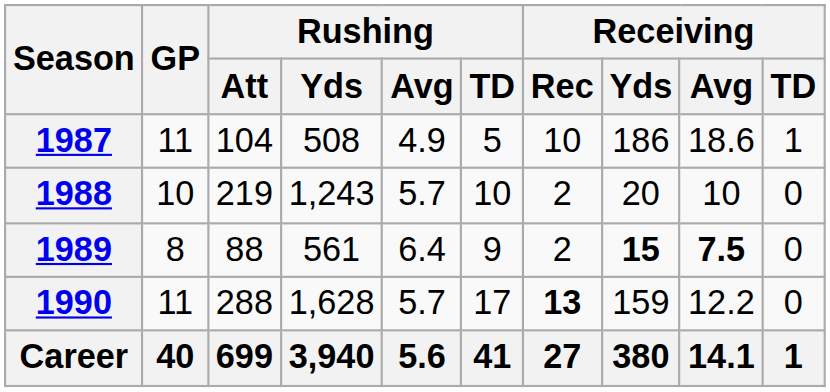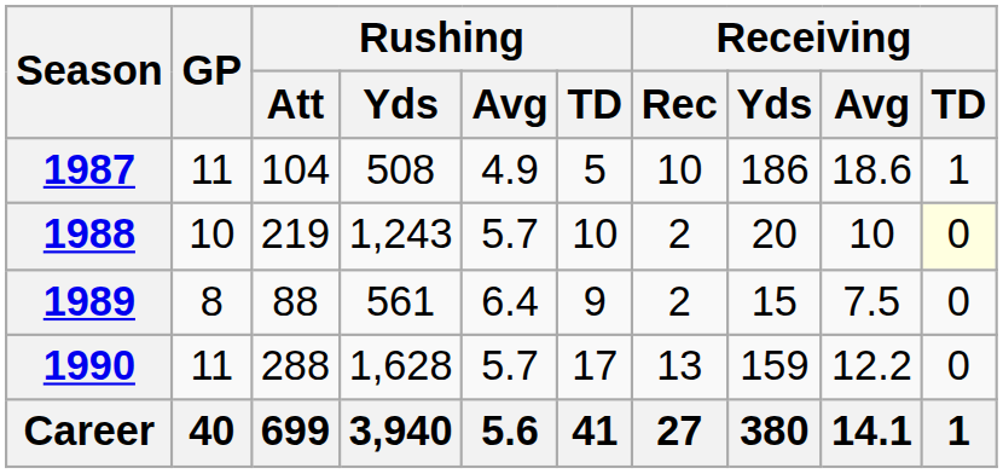1988 | Receiving / TD: no background -> lightyellow background
1989 | Receiving / Yds: bold -> normal
1989 | Receiving / Avg: bold -> normal
1990 | Receiving / Rec: bold -> normal
